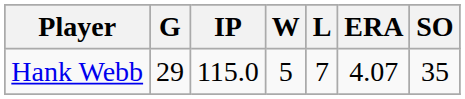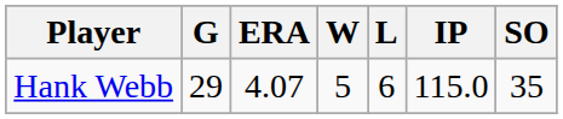columns swapped: IP <-> ERA
Hank Webb | L: 7 -> 6
